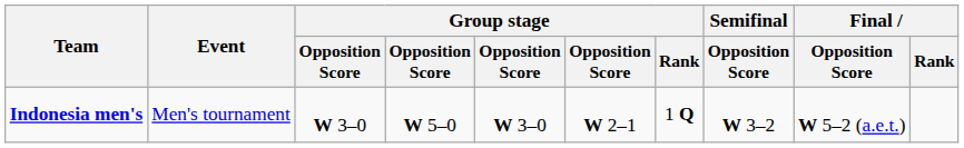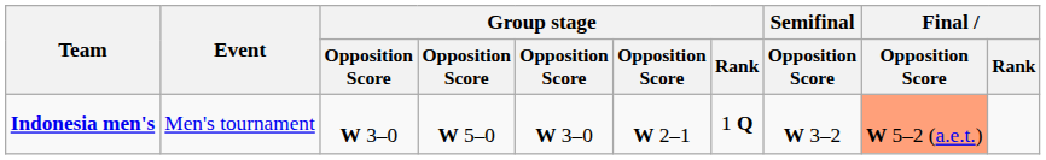Indonesia men's | Final / Opposition Score: no background -> lightsalmon background
